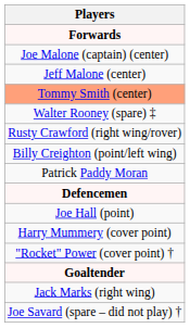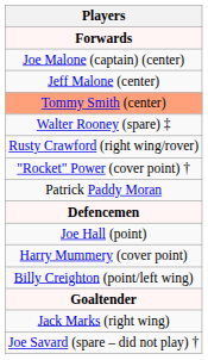row 8 | column 1: Billy Creighton (point/left wing) -> "Rocket" Power (cover point) †
row 13 | column 1: "Rocket" Power (cover point) † -> Billy Creighton (point/left wing)
